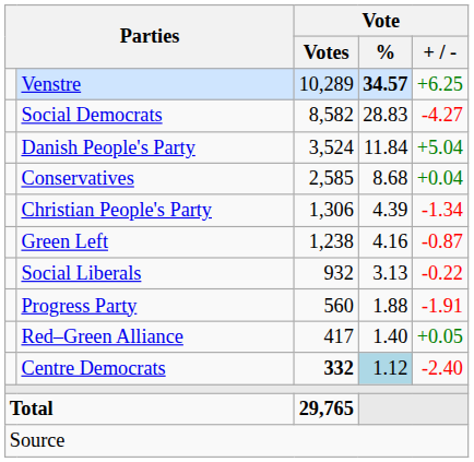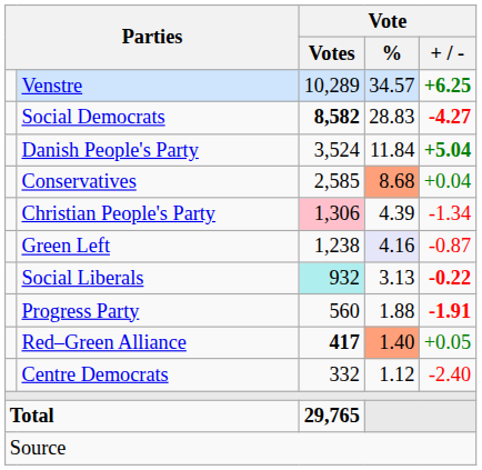Venstre | Vote / %: bold -> normal
Venstre | Vote / + / -: normal -> bold
Social Democrats | Vote / Votes: normal -> bold
Social Democrats | Vote / + / -: normal -> bold
Danish People's Party | Vote / + / -: normal -> bold
Conservatives | Vote / %: no background -> lightsalmon background
Christian People's Party | Vote / Votes: no background -> pink background
Green Left | Vote / %: no background -> lavender background
Social Liberals | Vote / Votes: no background -> paleturquoise background
Social Liberals | Vote / + / -: normal -> bold
Progress Party | Vote / + / -: normal -> bold
Red–Green Alliance | Vote / Votes: normal -> bold
Red–Green Alliance | Vote / %: no background -> lightsalmon background
Centre Democrats | Vote / Votes: bold -> normal
Centre Democrats | Vote / %: lightblue background -> no background
